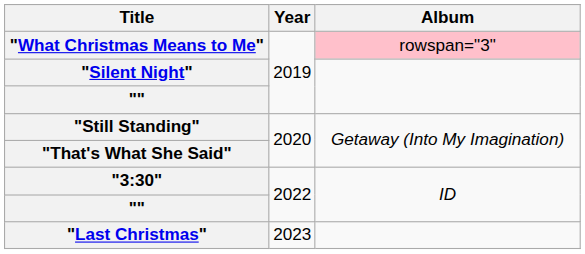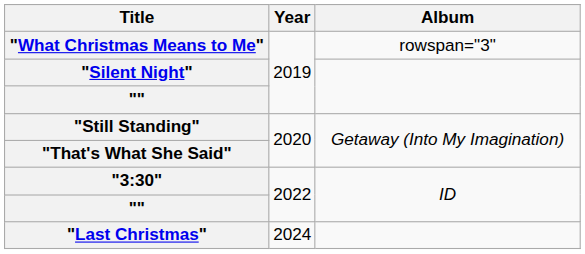"What Christmas Means to Me" | Album: pink background -> no background
"Last Christmas" | Year: 2023 -> 2024
